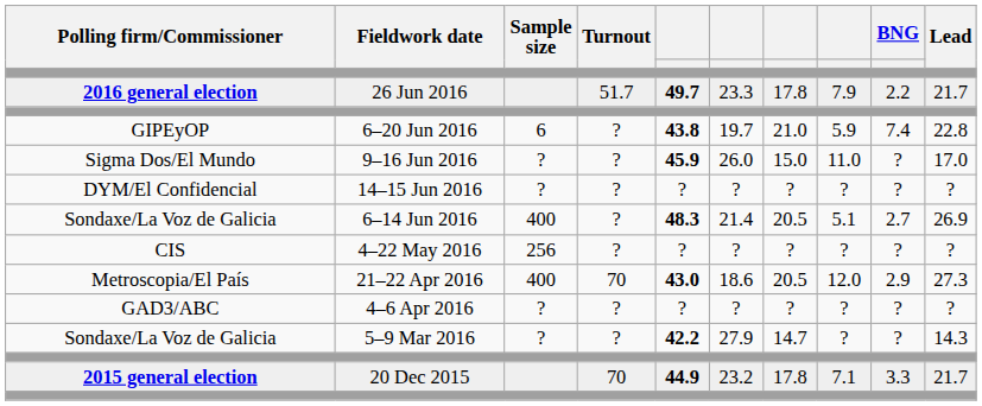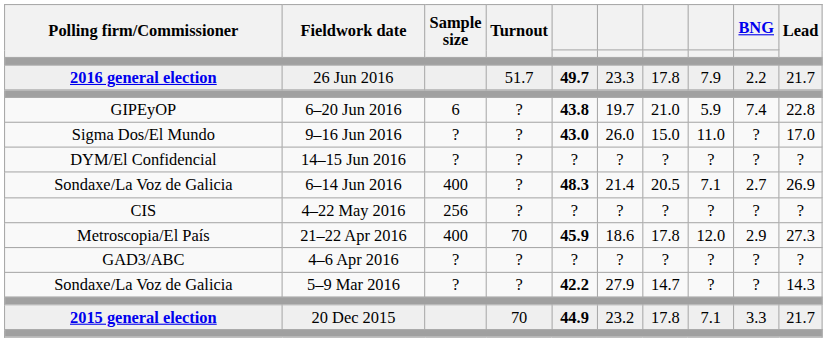9–16 Jun 2016 | column 5: 45.9 -> 43.0
6–14 Jun 2016 | column 8: 5.1 -> 7.1
21–22 Apr 2016 | column 5: 43.0 -> 45.9
21–22 Apr 2016 | column 7: 20.5 -> 17.8
